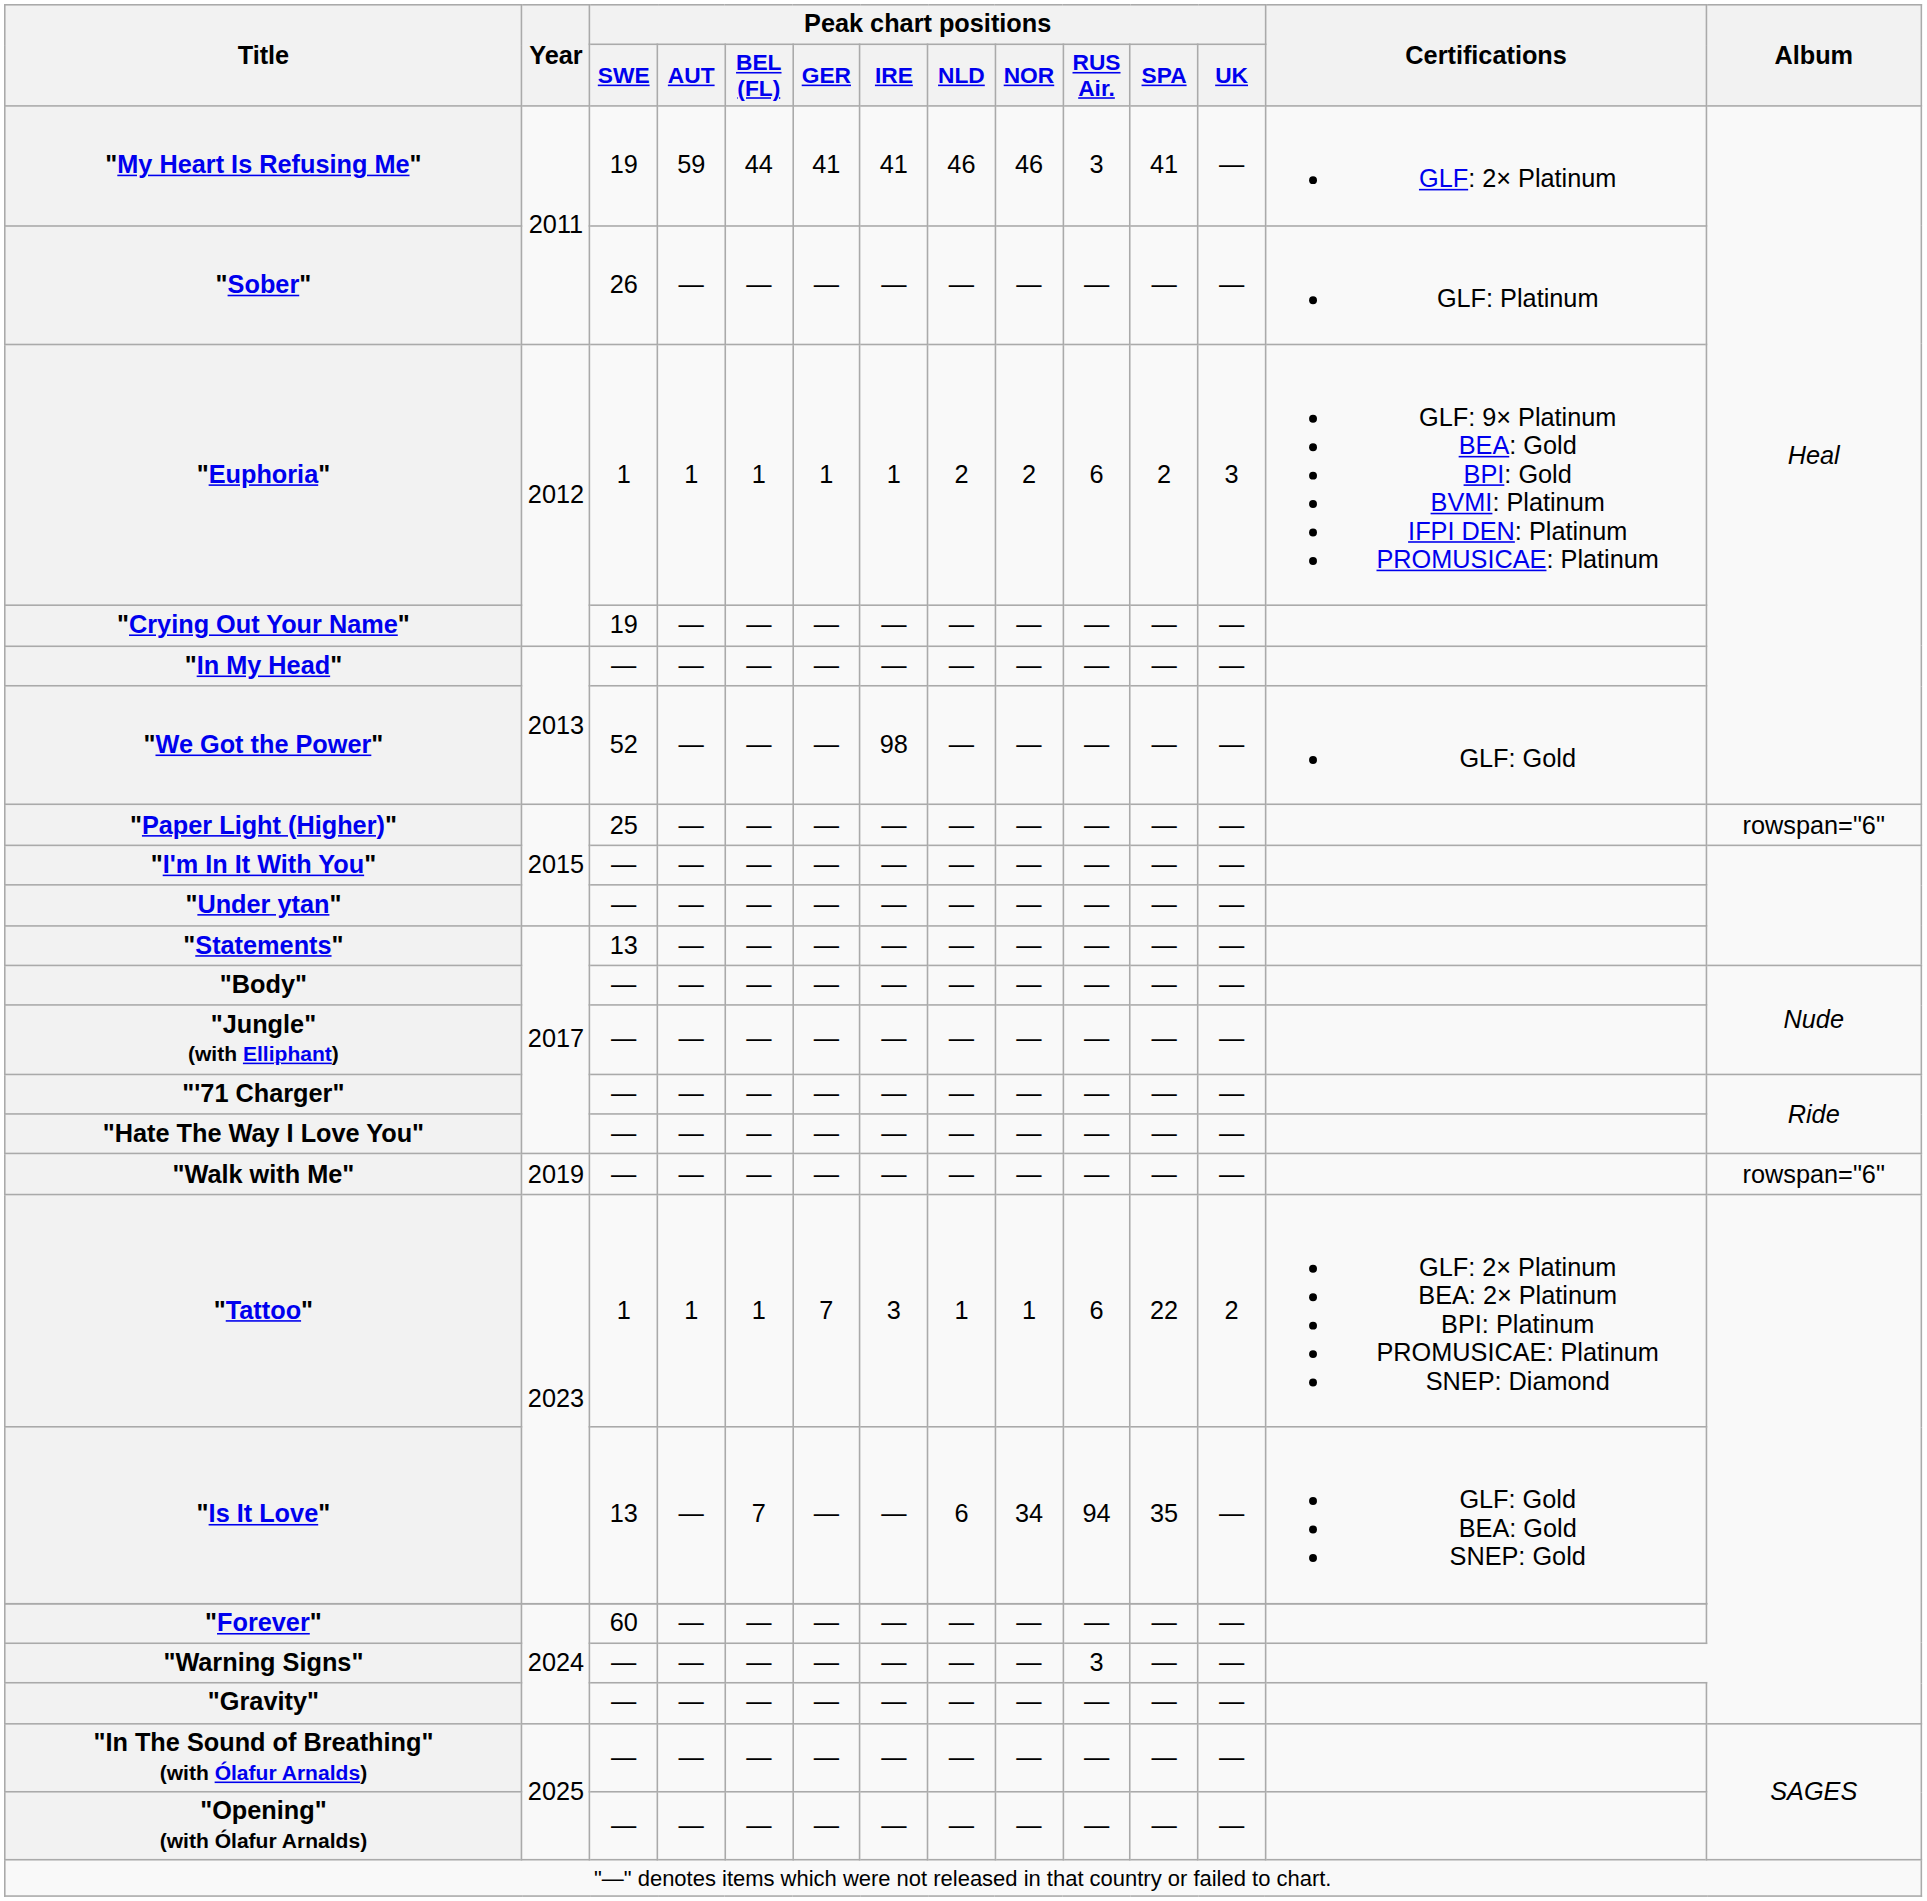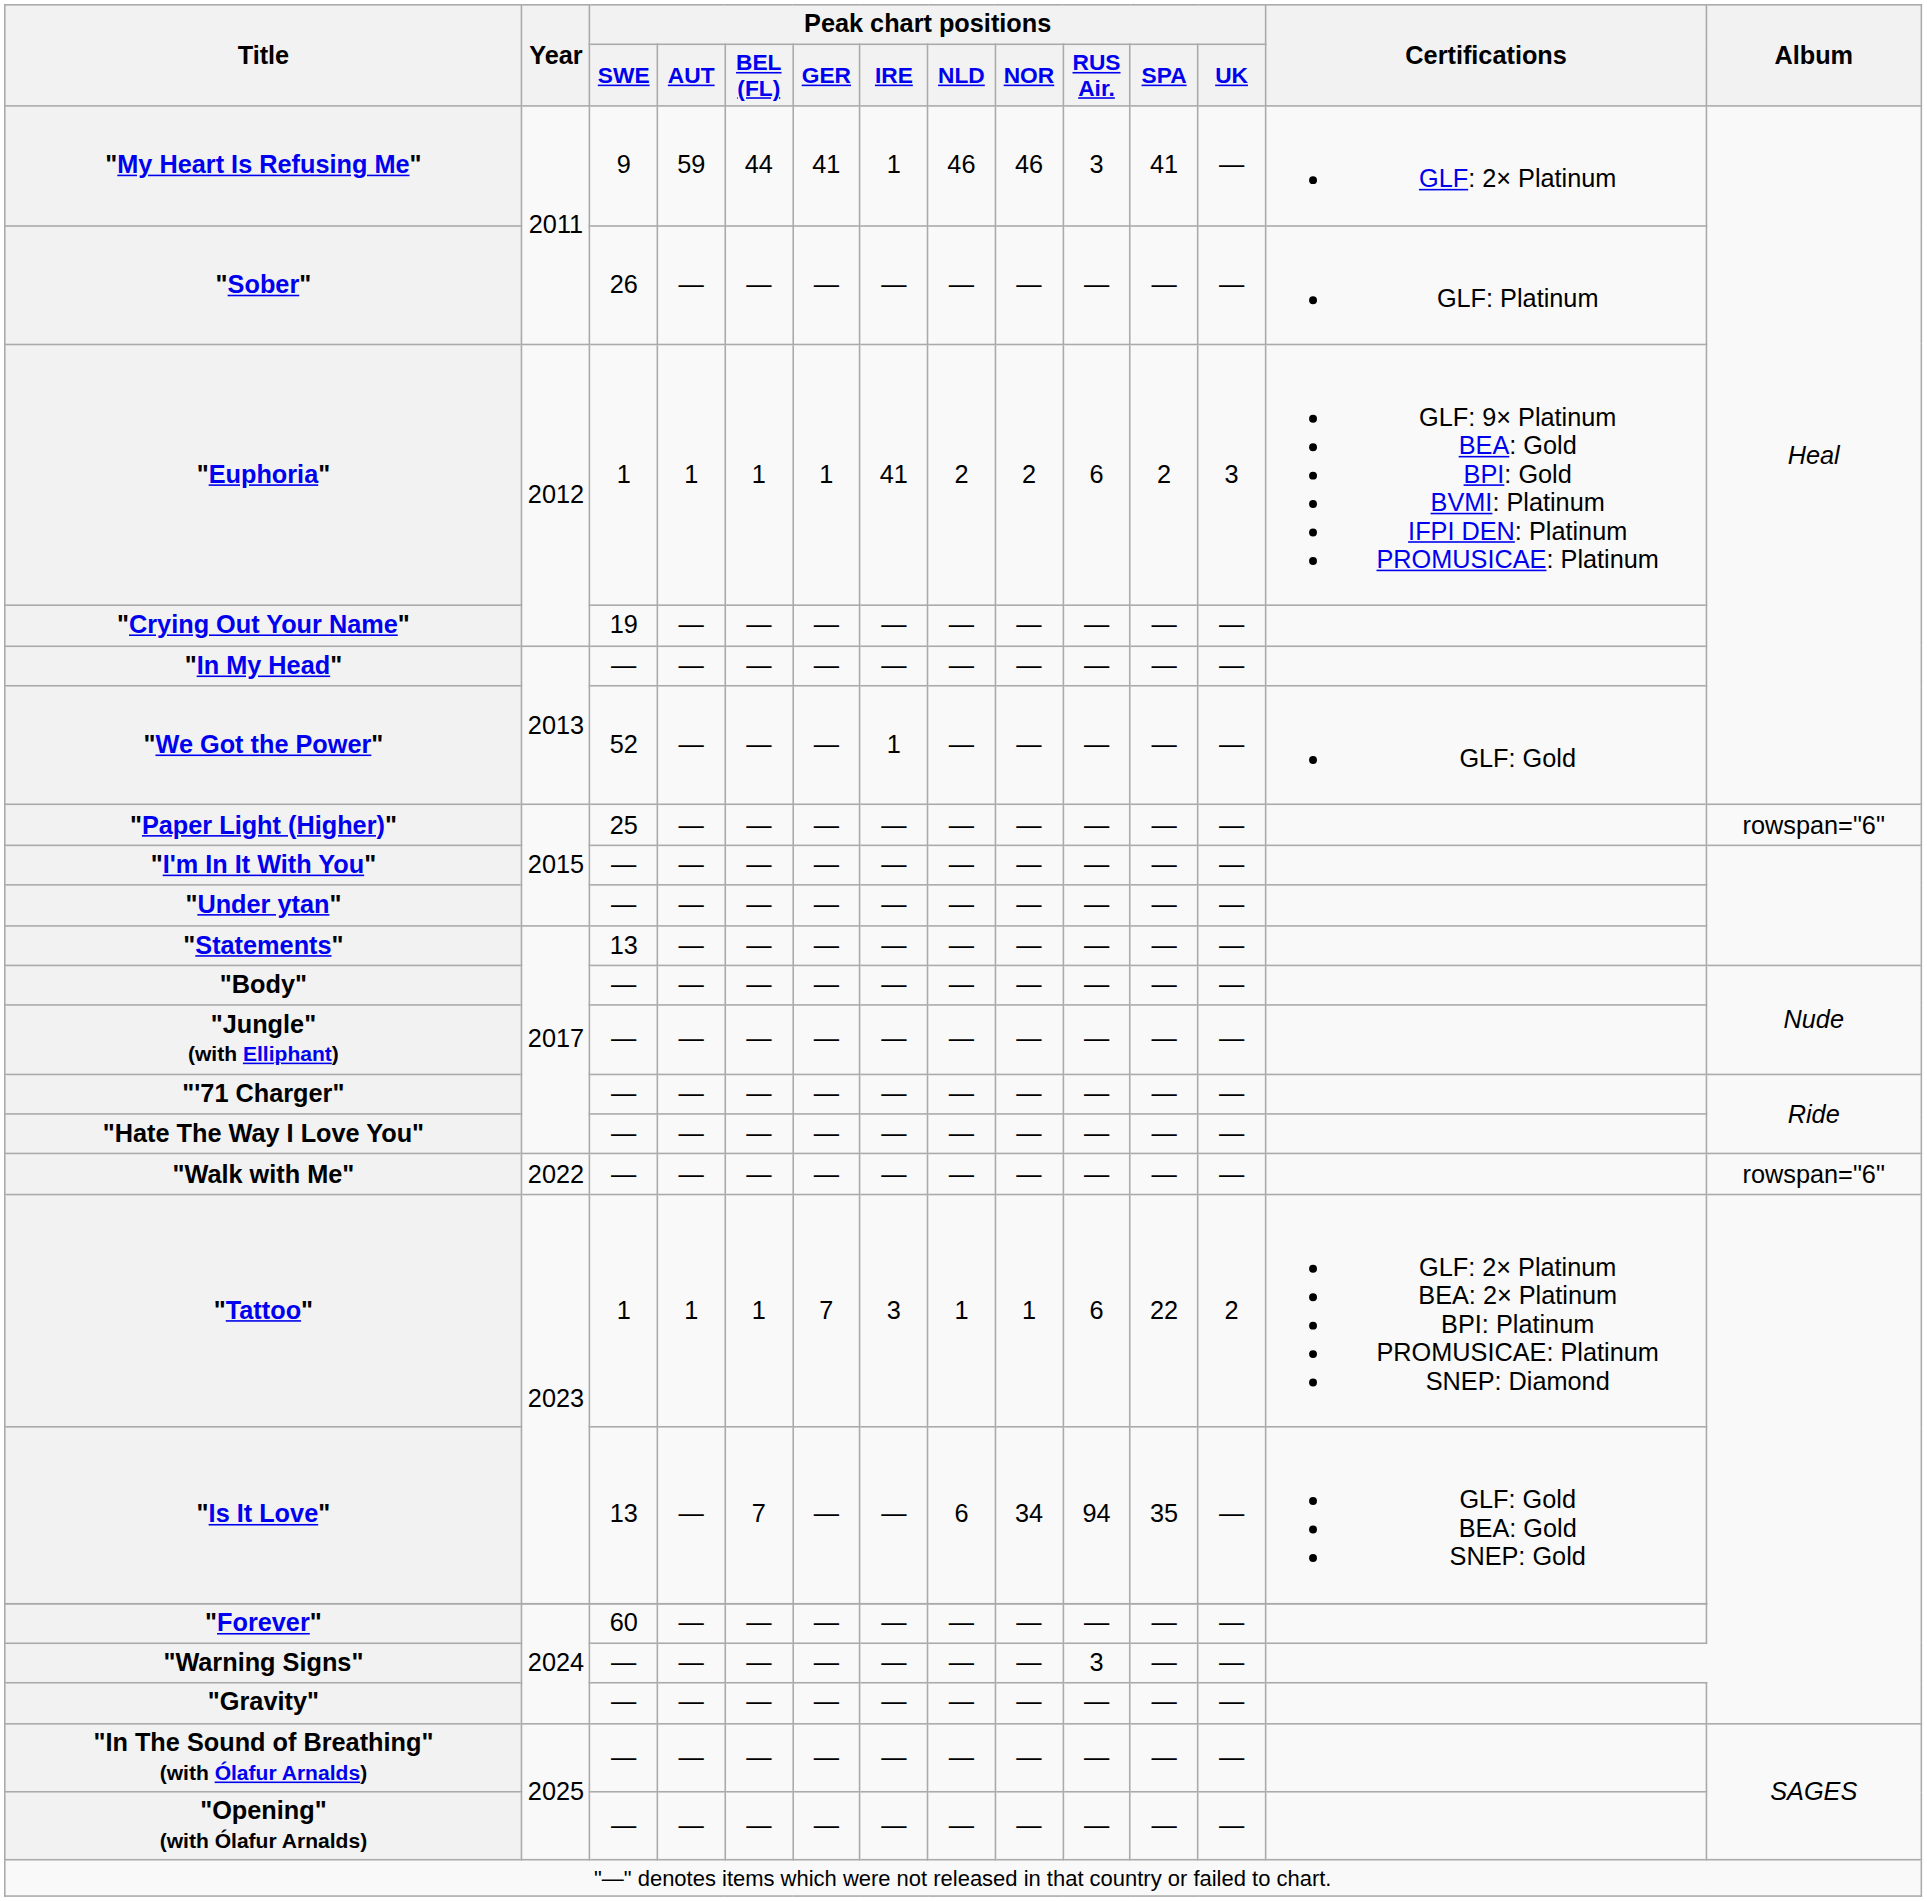"My Heart Is Refusing Me" | Peak chart positions / SWE: 19 -> 9
"My Heart Is Refusing Me" | Peak chart positions / IRE: 41 -> 1
"Euphoria" | Peak chart positions / IRE: 1 -> 41
"We Got the Power" | Peak chart positions / IRE: 98 -> 1
"Walk with Me" | Year: 2019 -> 2022
